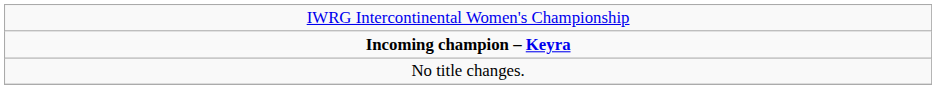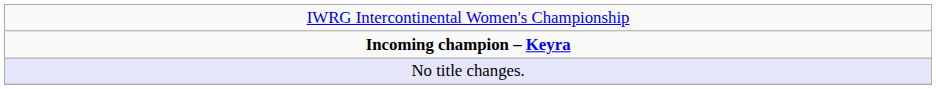No title changes. | column 1: no background -> lavender background
